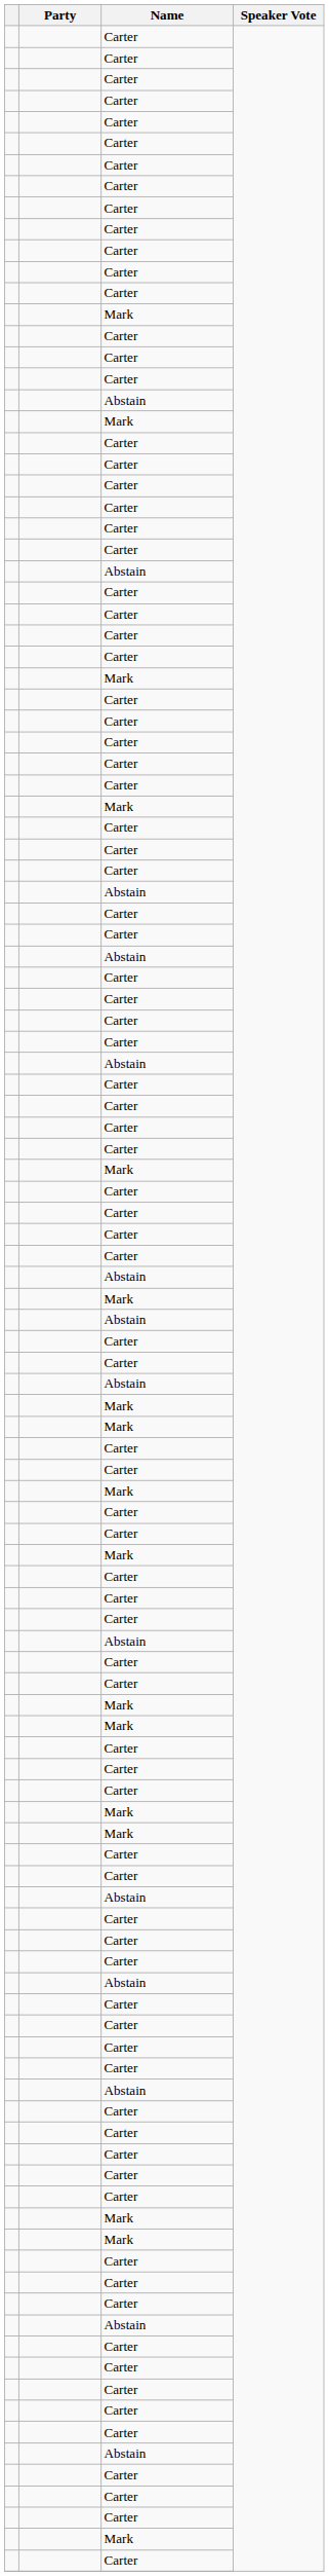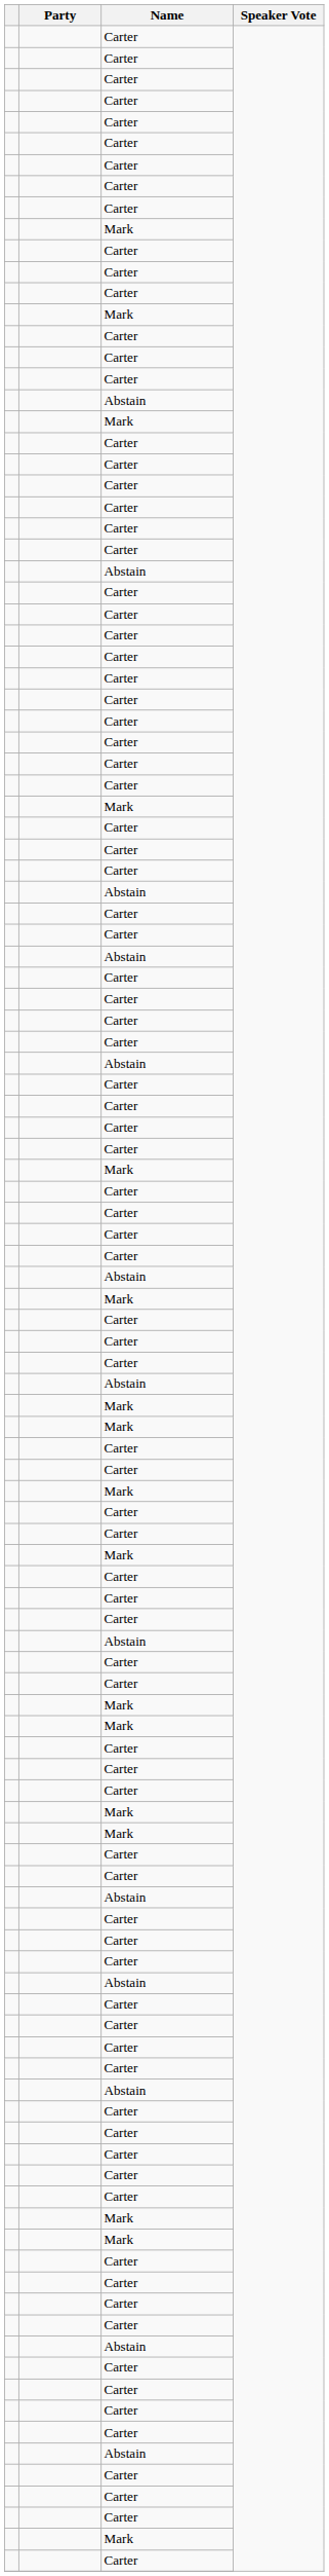row 11 | Name: Carter -> Mark
row 32 | Name: Mark -> Carter
row 62 | Name: Abstain -> Carter
row 109 | Name: Abstain -> Carter
row 110 | Name: Carter -> Abstain
